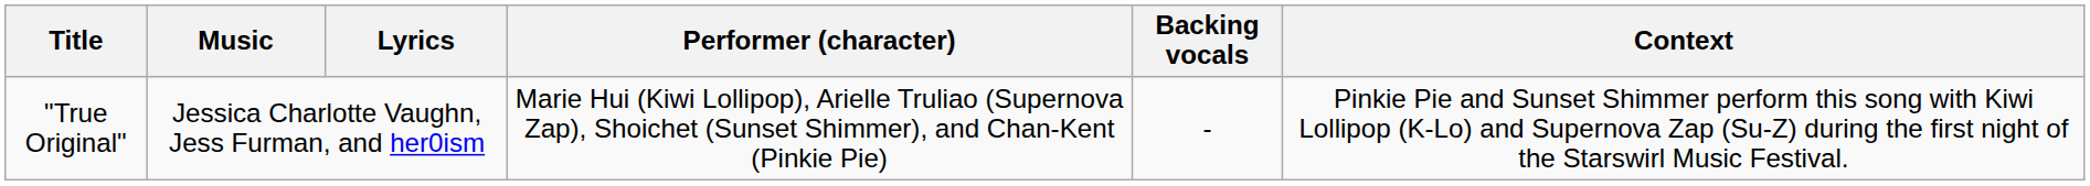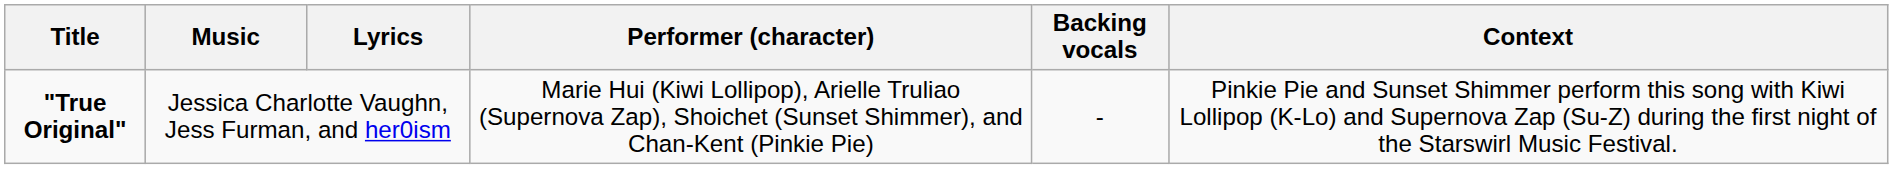"True Original" | Title: normal -> bold
